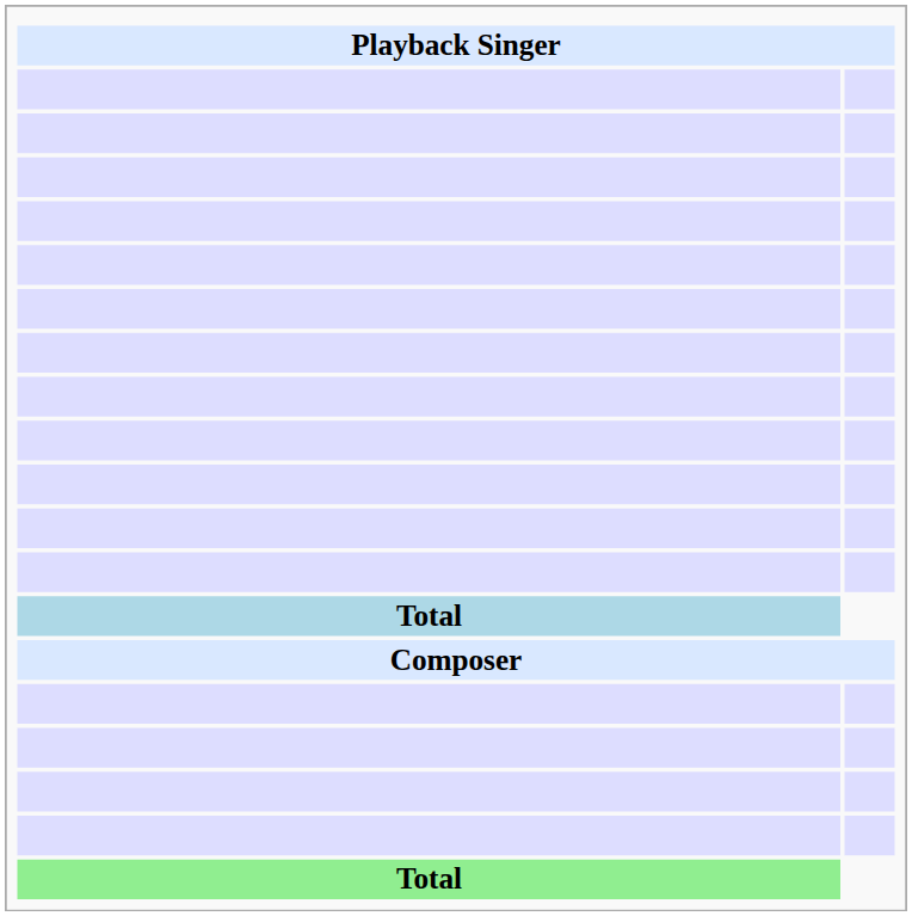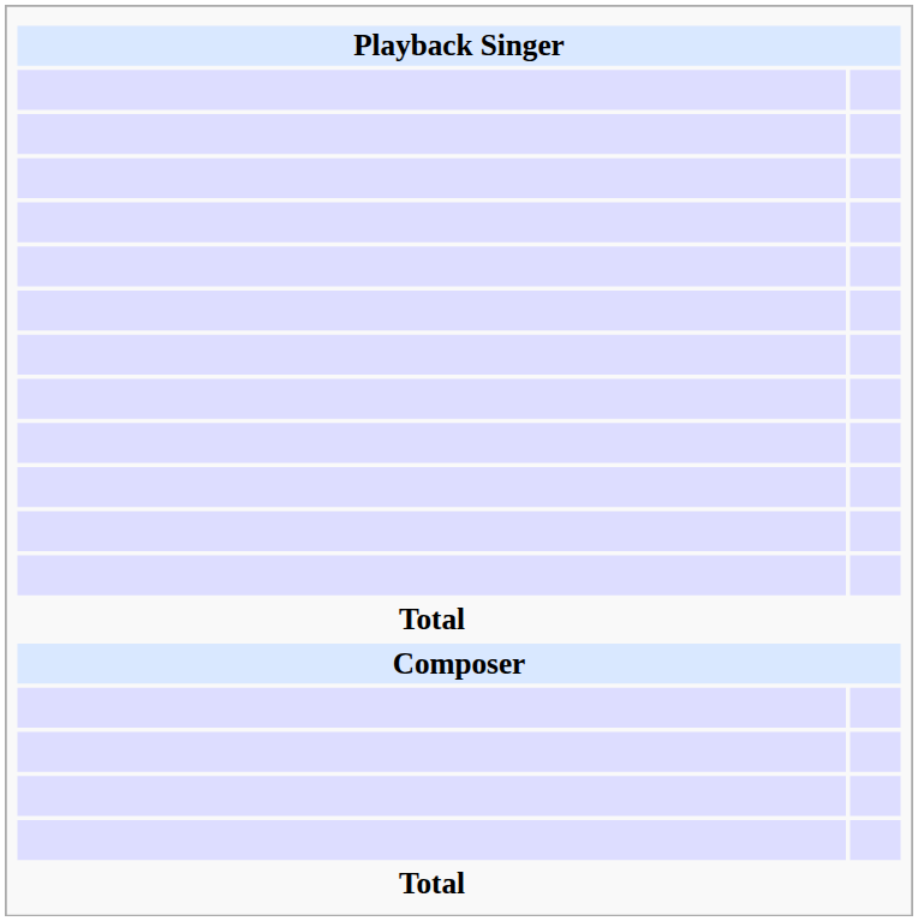row 2 | column 1: lightblue background -> no background
row 4 | column 1: lightgreen background -> no background
